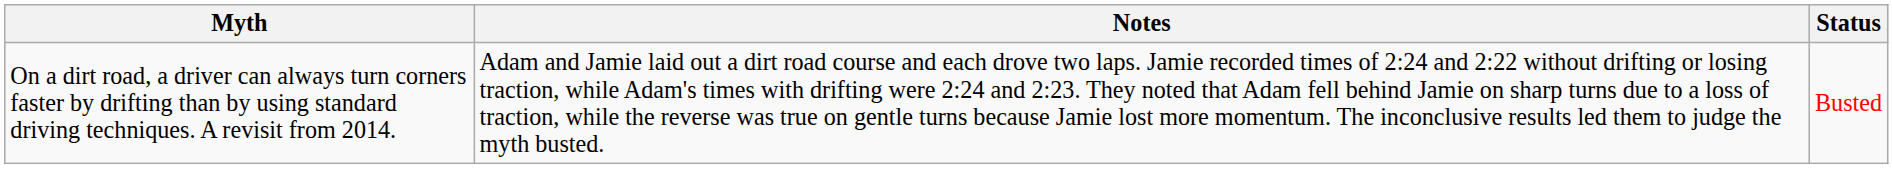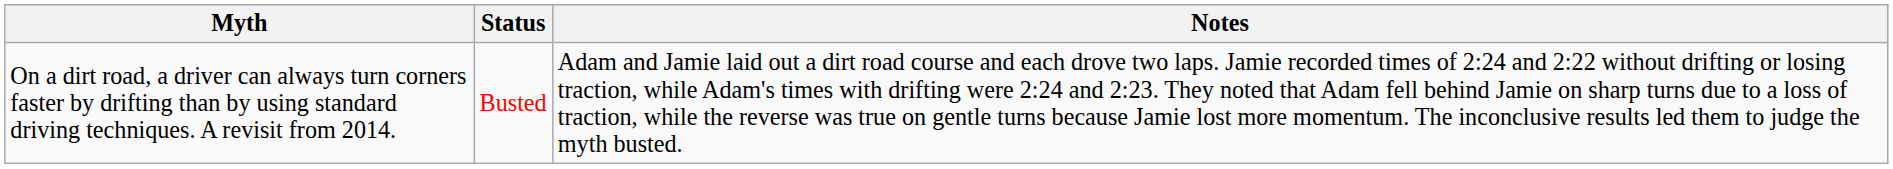columns swapped: Status <-> Notes
